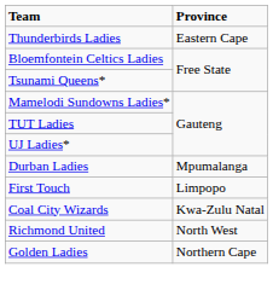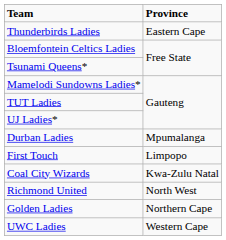+ row: UWC Ladies | Western Cape
